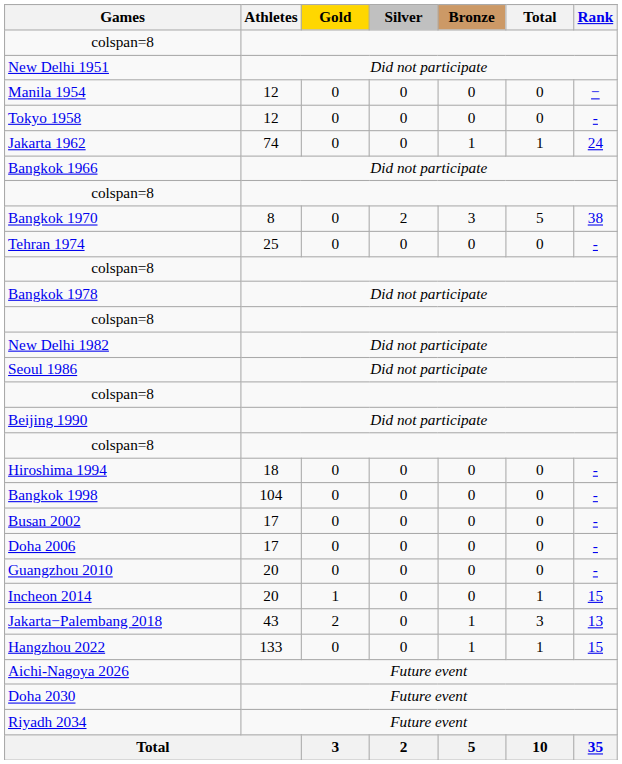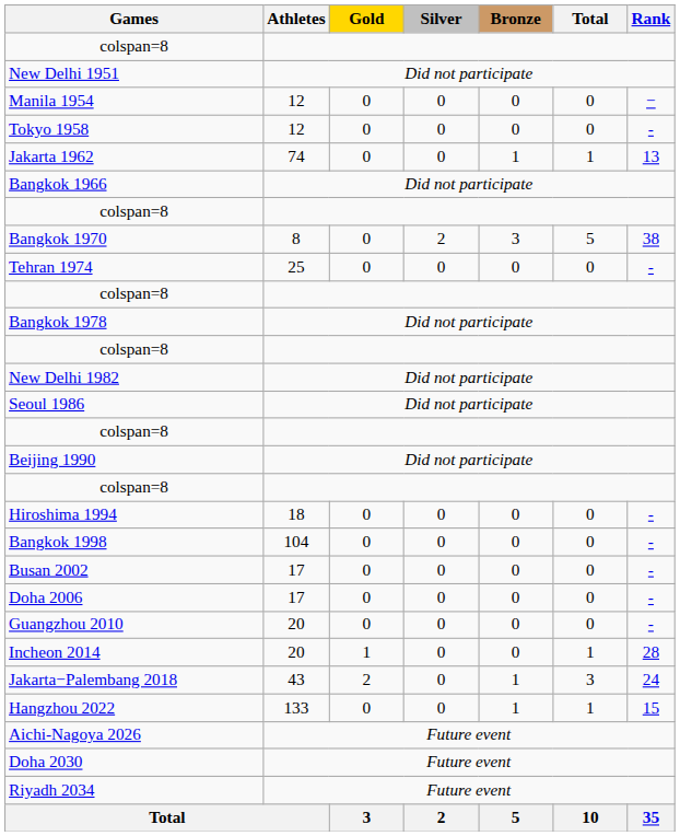Jakarta 1962 | Rank: 24 -> 13
Incheon 2014 | Rank: 15 -> 28
Jakarta−Palembang 2018 | Rank: 13 -> 24
